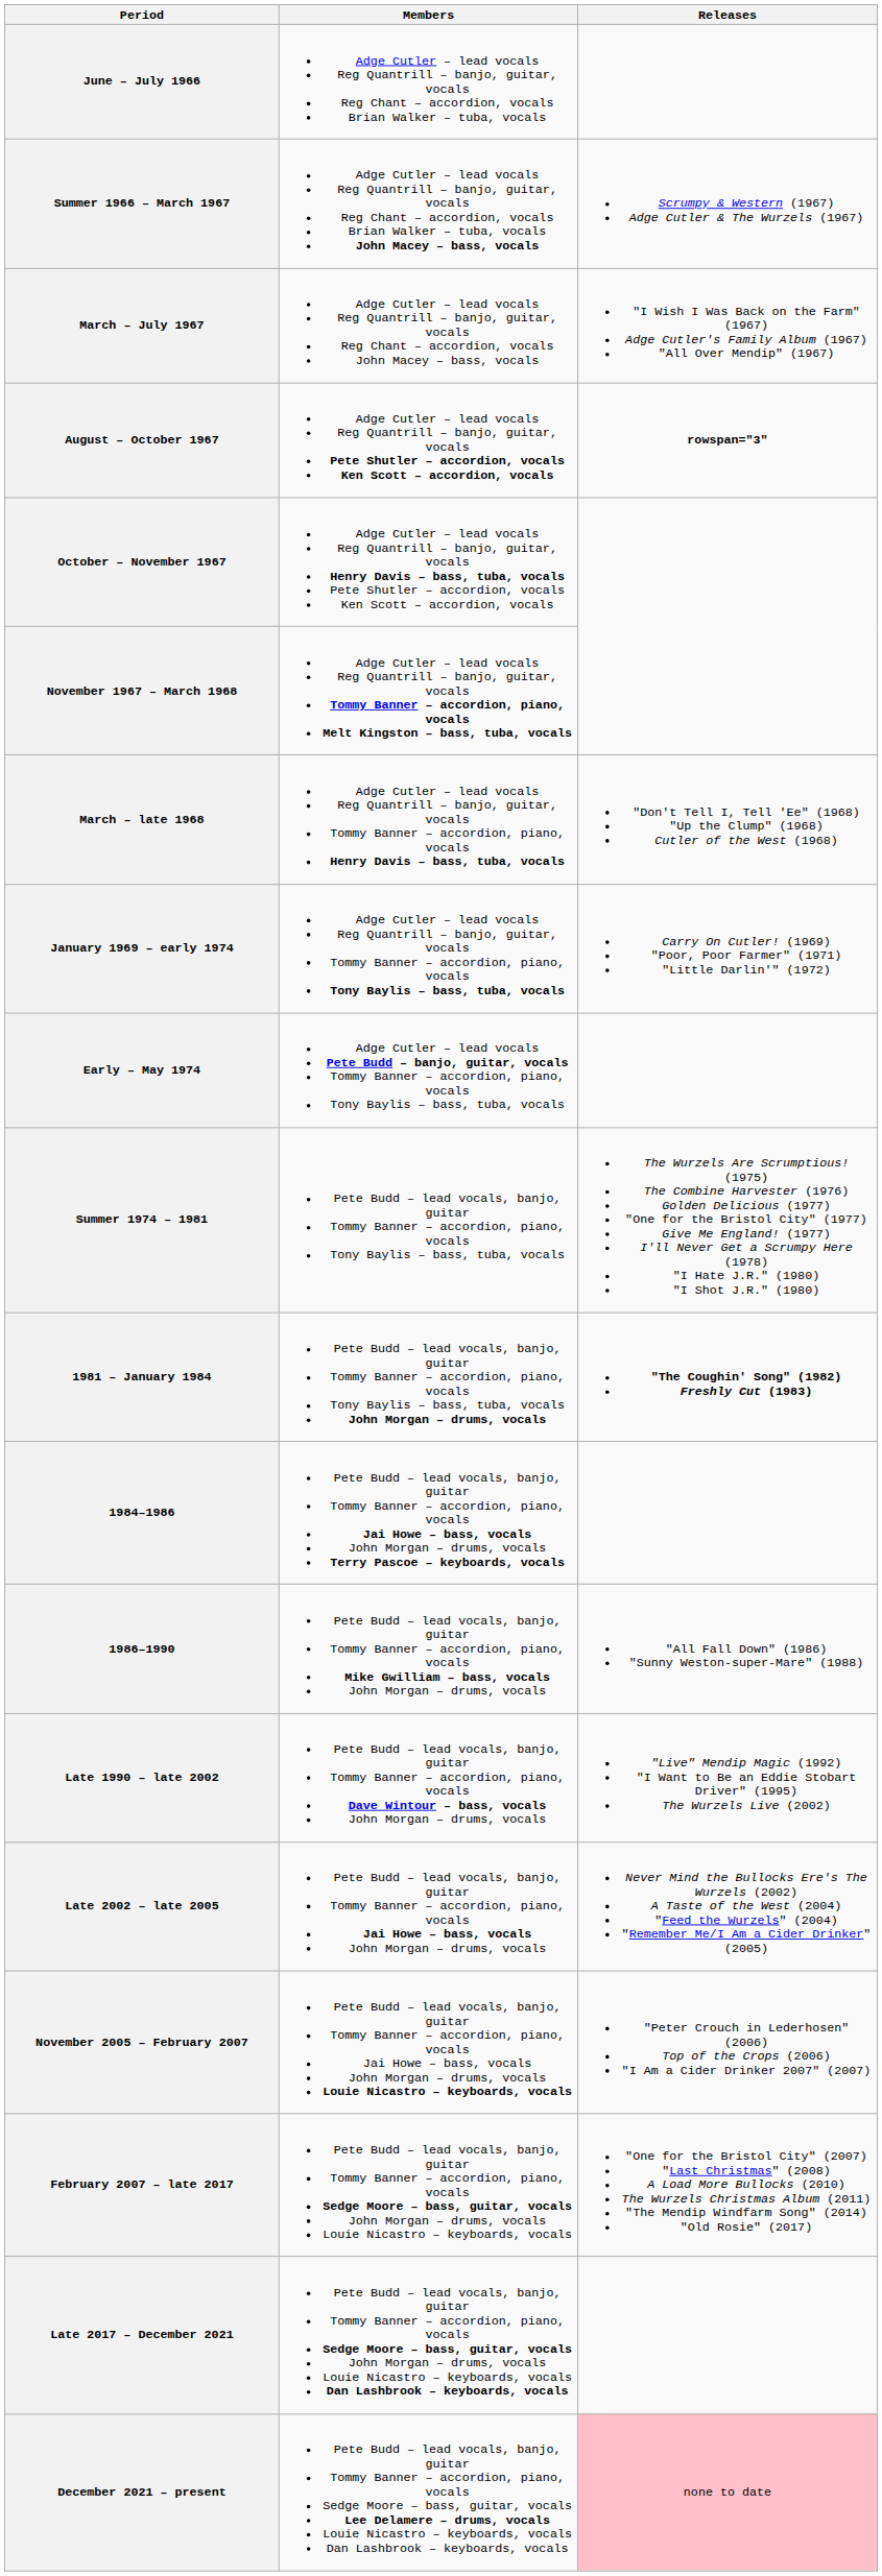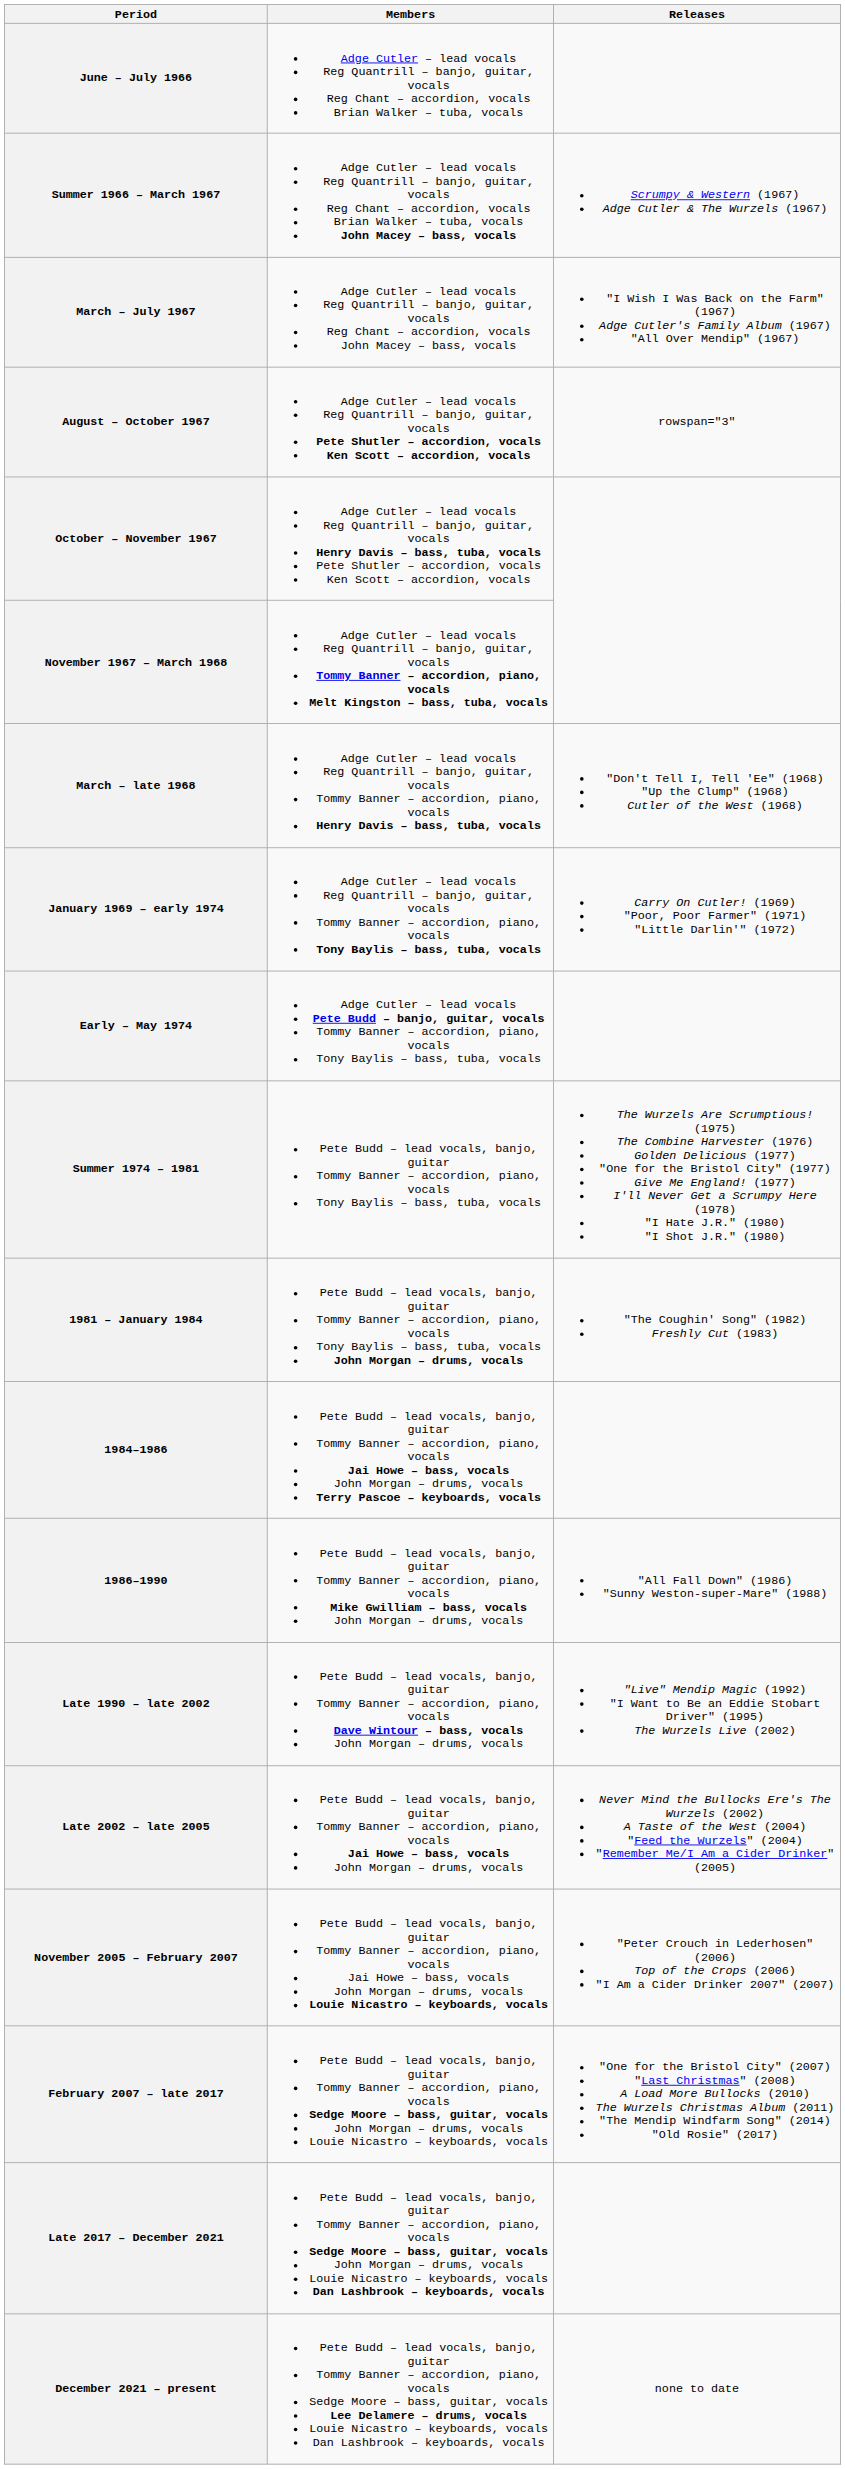August – October 1967 | Releases: bold -> normal
1981 – January 1984 | Releases: bold -> normal
December 2021 – present | Releases: pink background -> no background
